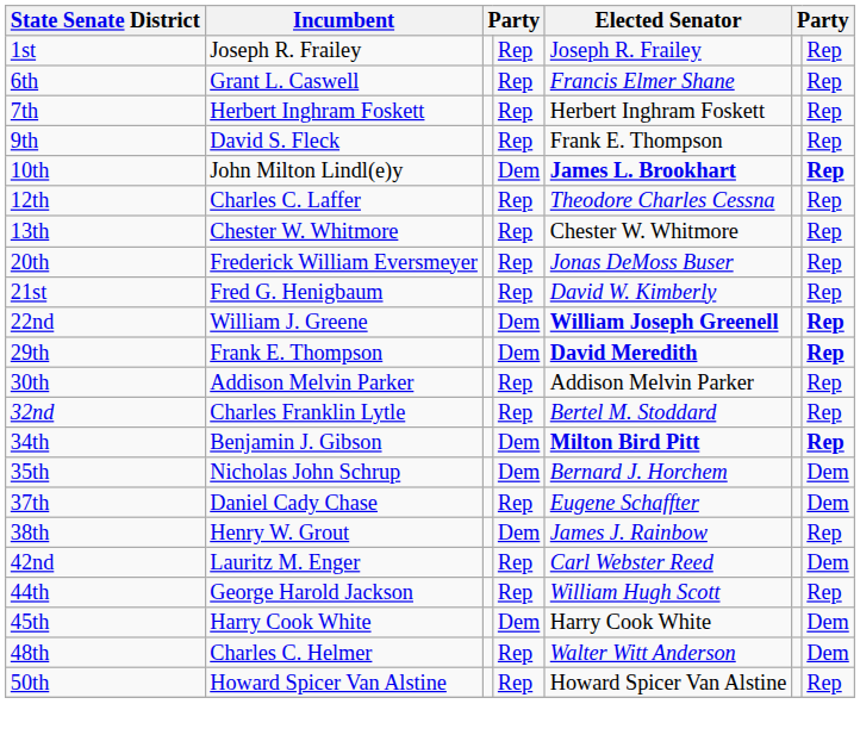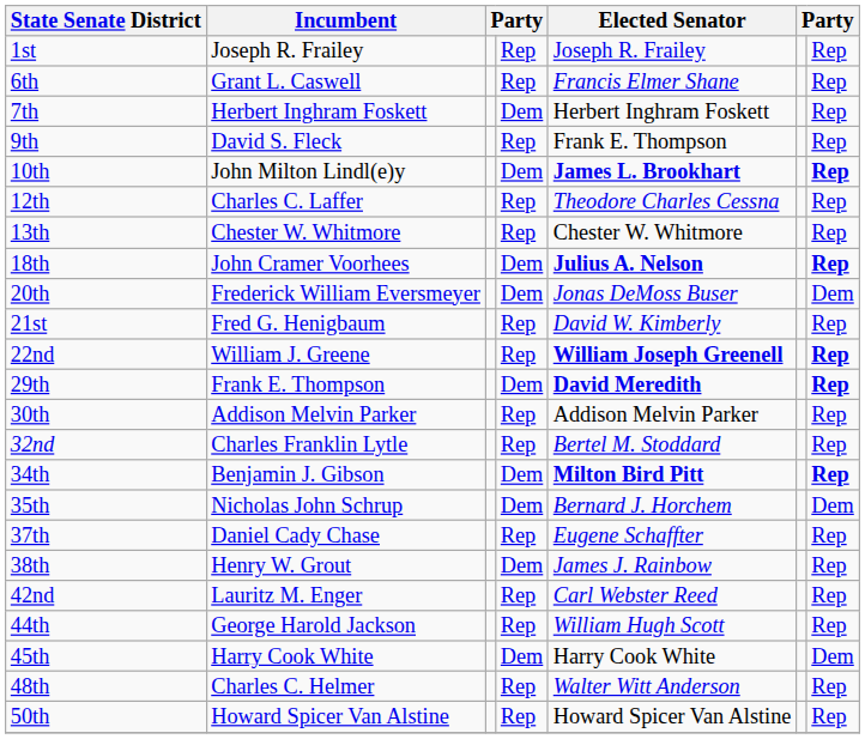7th | column 4: Rep -> Dem
+ row: 18th | John Cramer Voorhees | Dem | Julius A. Nelson | Rep
20th | column 4: Rep -> Dem
20th | column 7: Rep -> Dem
22nd | column 4: Dem -> Rep
37th | column 7: Dem -> Rep
42nd | column 7: Dem -> Rep
48th | column 7: Dem -> Rep
